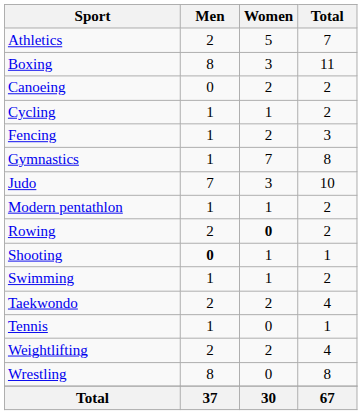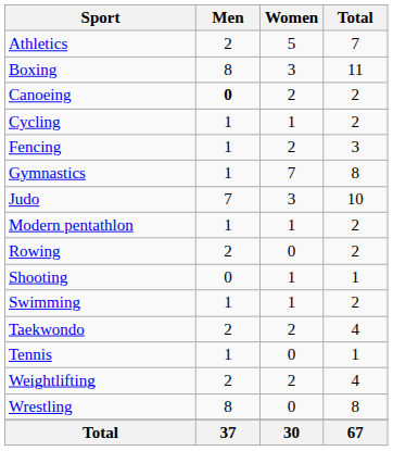Canoeing | Men: normal -> bold
Rowing | Women: bold -> normal
Shooting | Men: bold -> normal
